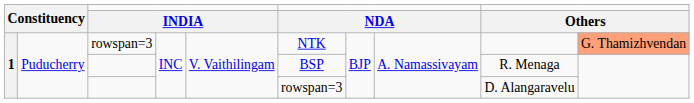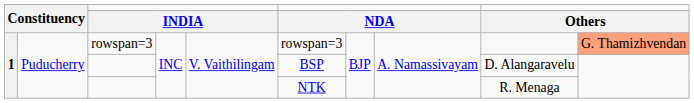row 3 | column 6: NTK -> rowspan=3
row 4 | column 9: R. Menaga -> D. Alangaravelu
row 5 | column 6: rowspan=3 -> NTK
row 5 | column 9: D. Alangaravelu -> R. Menaga
